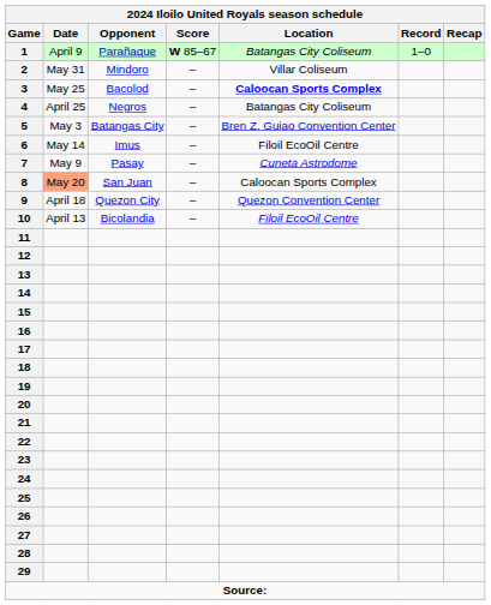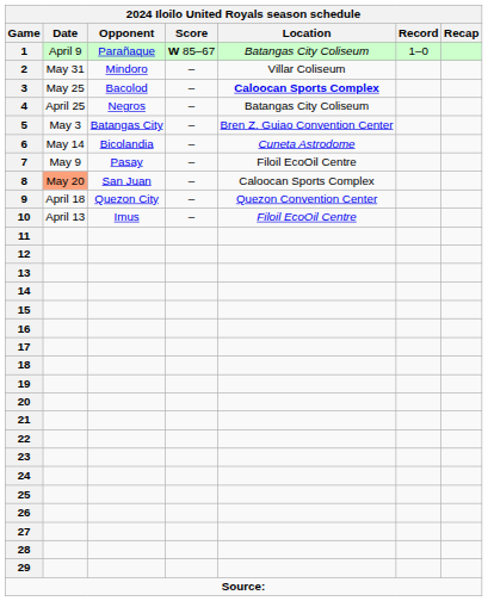6 | Opponent: Imus -> Bicolandia
6 | Location: Filoil EcoOil Centre -> Cuneta Astrodome
7 | Location: Cuneta Astrodome -> Filoil EcoOil Centre
10 | Opponent: Bicolandia -> Imus
